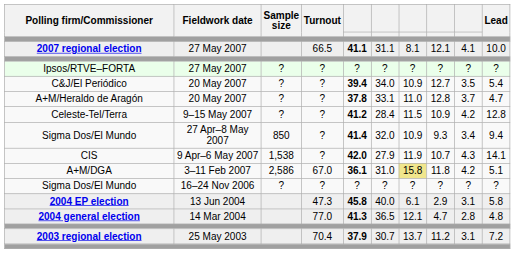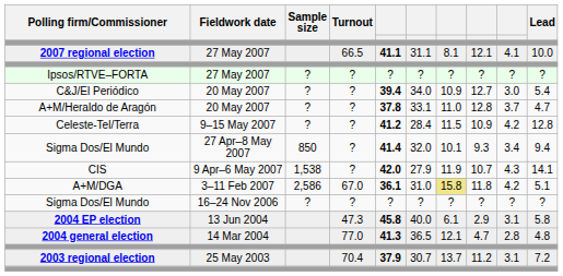C&J/El Periódico | column 9: 3.5 -> 3.0
Sigma Dos/El Mundo / 27 Apr–8 May 2007 | column 7: 10.9 -> 10.1
